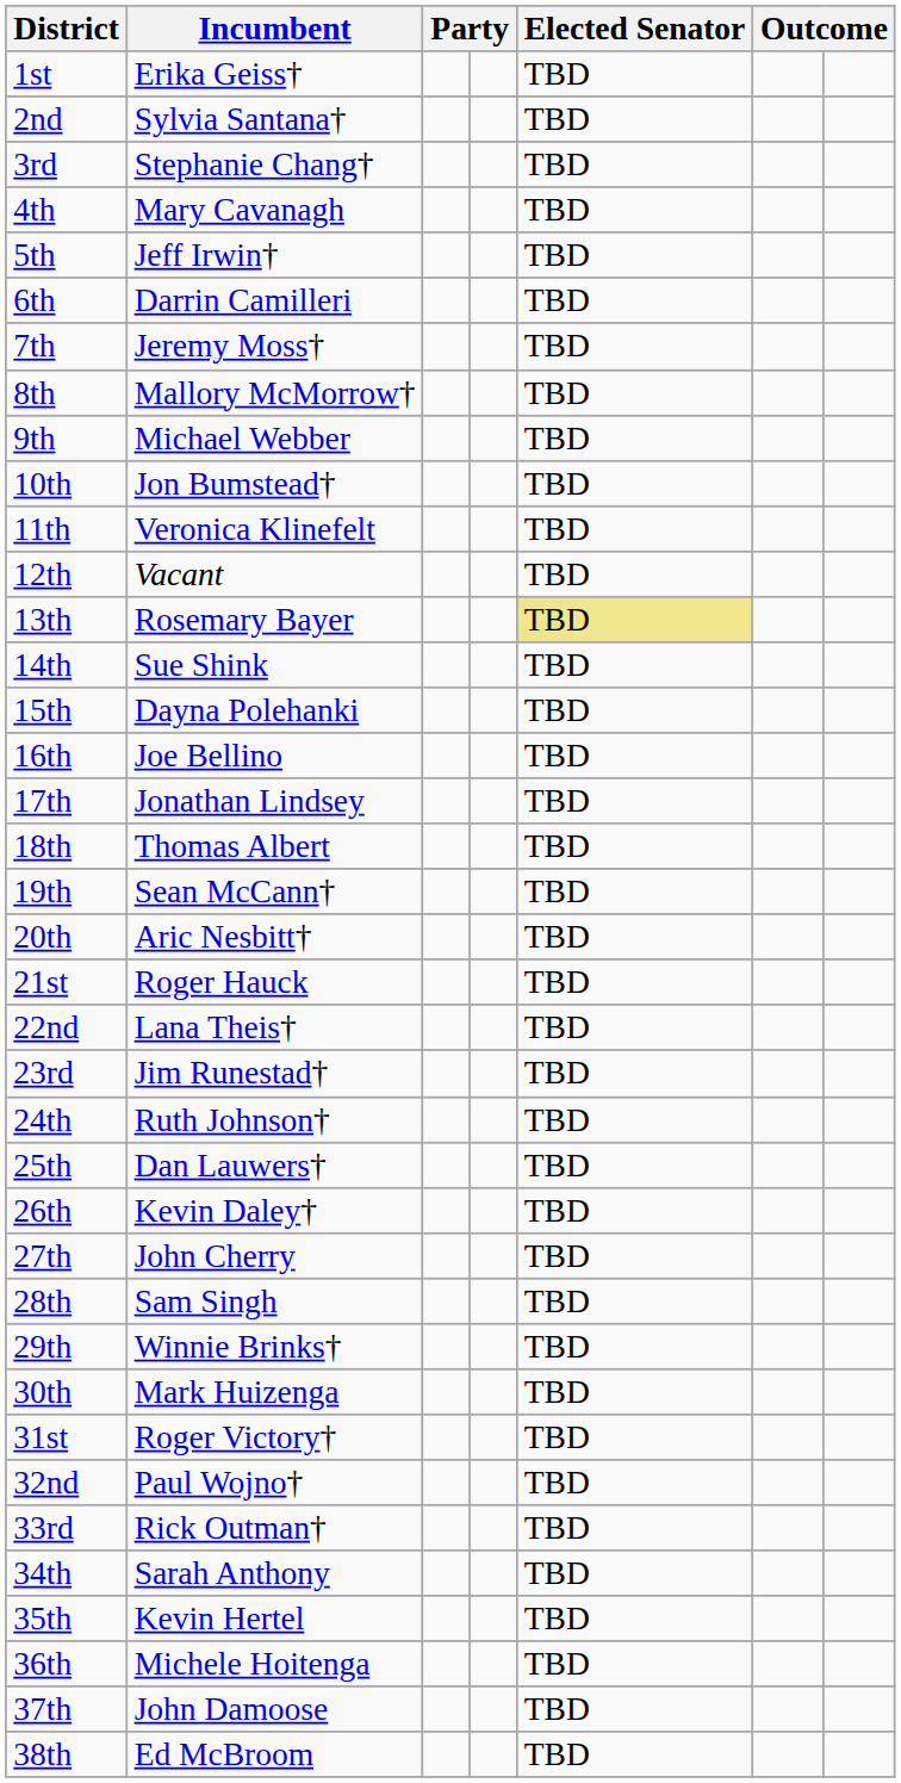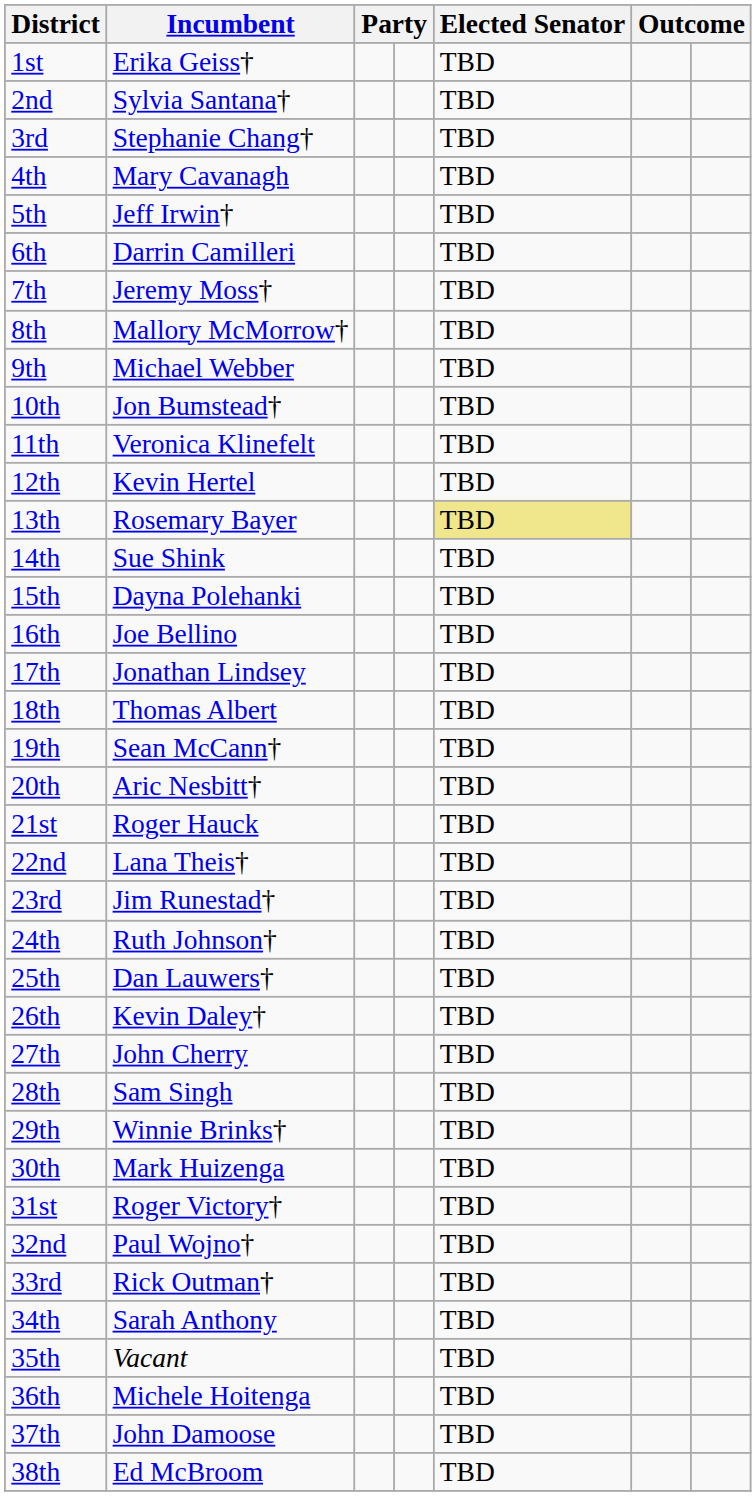12th | Incumbent: Vacant -> Kevin Hertel
35th | Incumbent: Kevin Hertel -> Vacant
